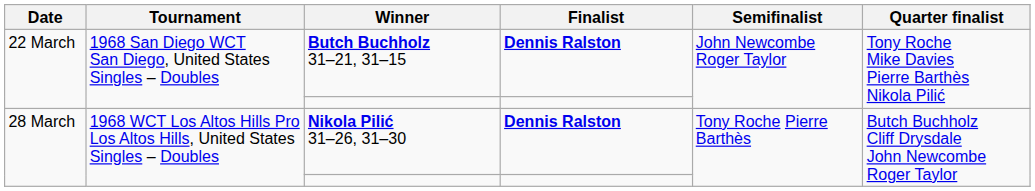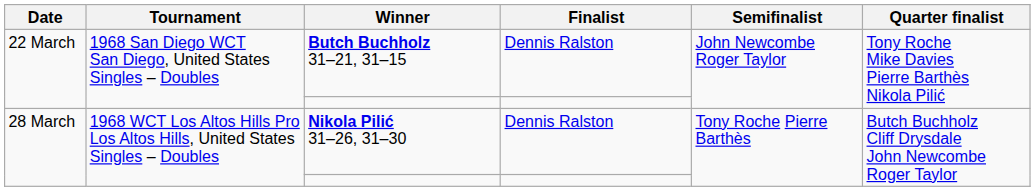Butch Buchholz 31–21, 31–15 | Finalist: bold -> normal
Nikola Pilić 31–26, 31–30 | Finalist: bold -> normal
